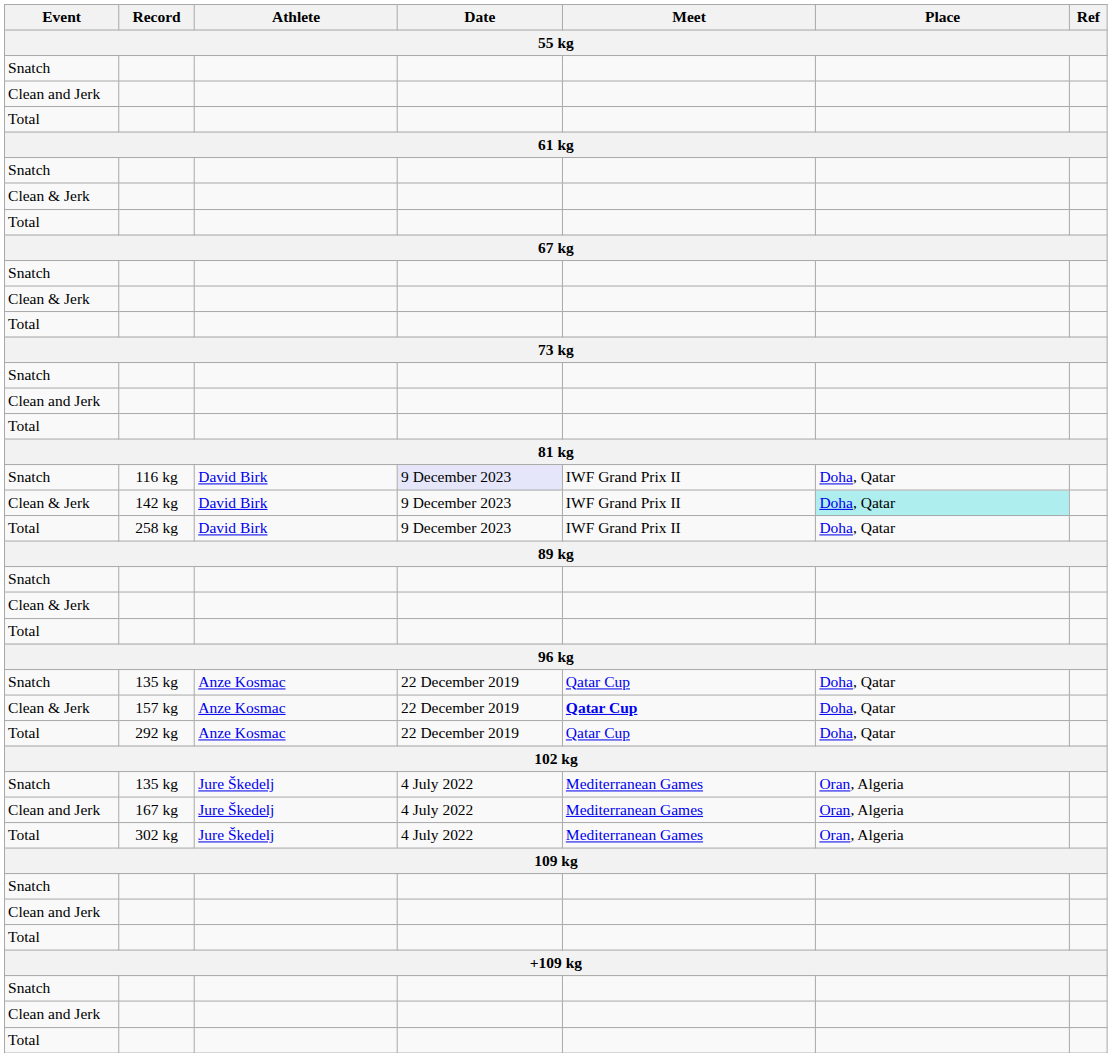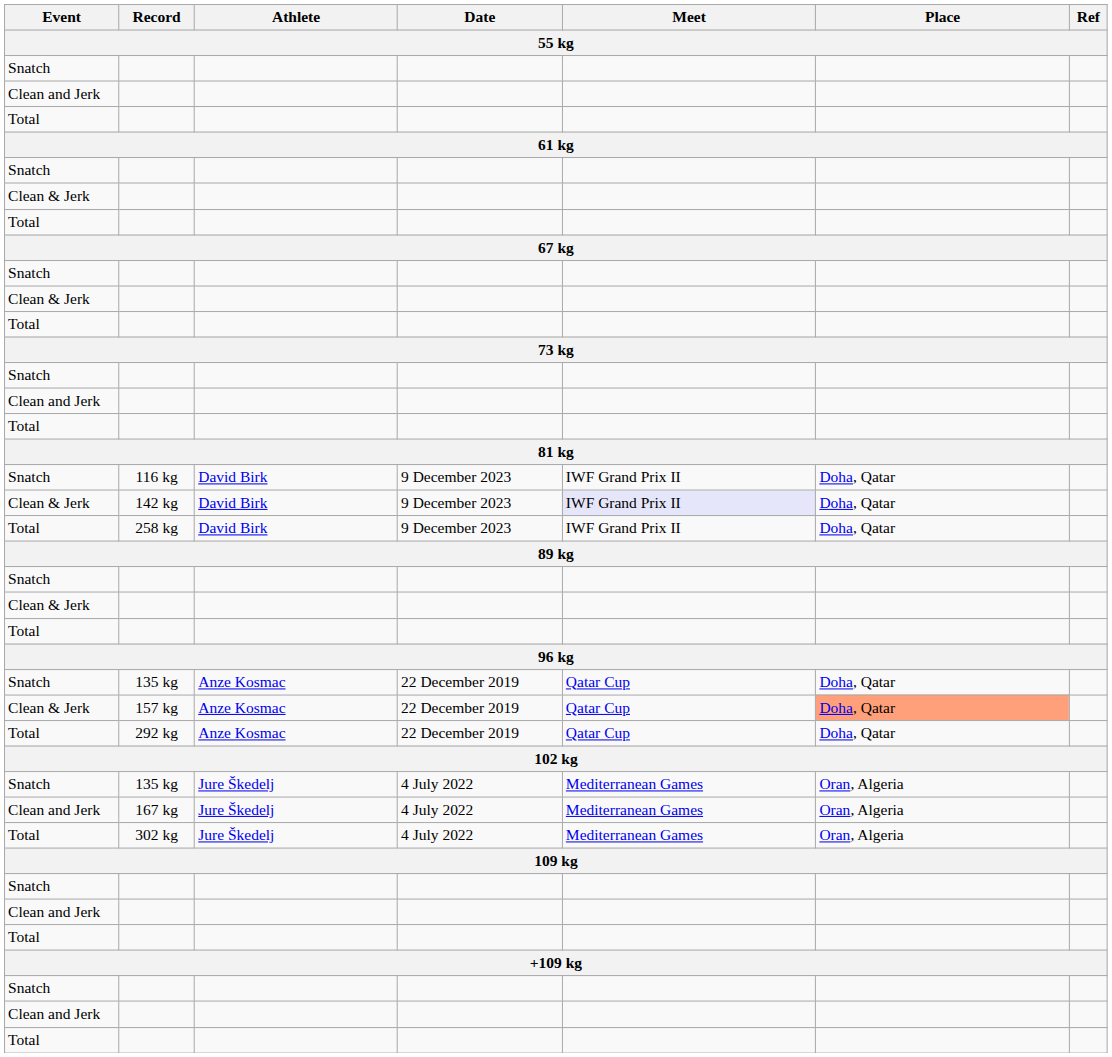116 kg | Date: lavender background -> no background
142 kg | Meet: no background -> lavender background
142 kg | Place: paleturquoise background -> no background
157 kg | Meet: bold -> normal
157 kg | Place: no background -> lightsalmon background
